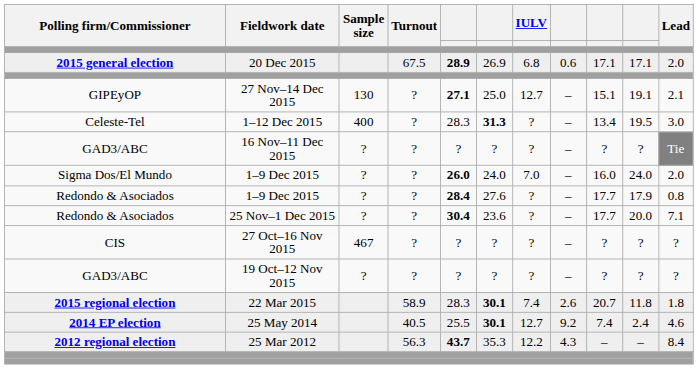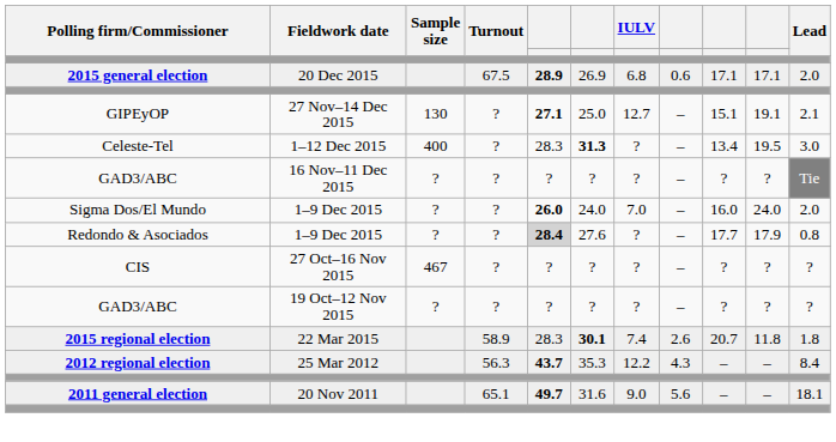Redondo & Asociados / 1–9 Dec 2015 | column 5: no background -> lightgrey background
- row: Redondo & Asociados | 25 Nov–1 Dec 2015 | ? | ? | 30.4 | 23.6 | ? | – | 17.7 | 20.0 | 7.1
- row: 2014 EP election | 25 May 2014 | 40.5 | 25.5 | 30.1 | 12.7 | 9.2 | 7.4 | 2.4 | 4.6
+ row: 2011 general election | 20 Nov 2011 | 65.1 | 49.7 | 31.6 | 9.0 | 5.6 | – | – | 18.1
